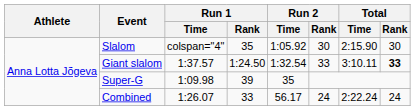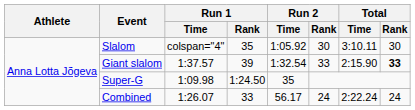Slalom | Total / Time: 2:15.90 -> 3:10.11
Giant slalom | Run 1 / Rank: 1:24.50 -> 39
Giant slalom | Total / Time: 3:10.11 -> 2:15.90
Super-G | Run 1 / Rank: 39 -> 1:24.50
